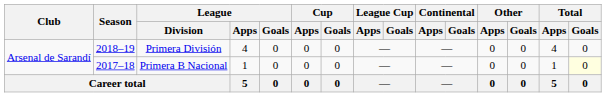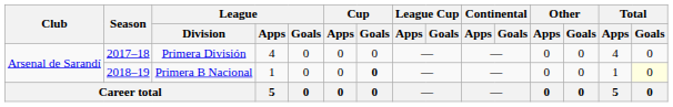Primera División | Season: 2018–19 -> 2017–18
Primera B Nacional | Season: 2017–18 -> 2018–19
Primera B Nacional | Cup / Goals: normal -> bold
